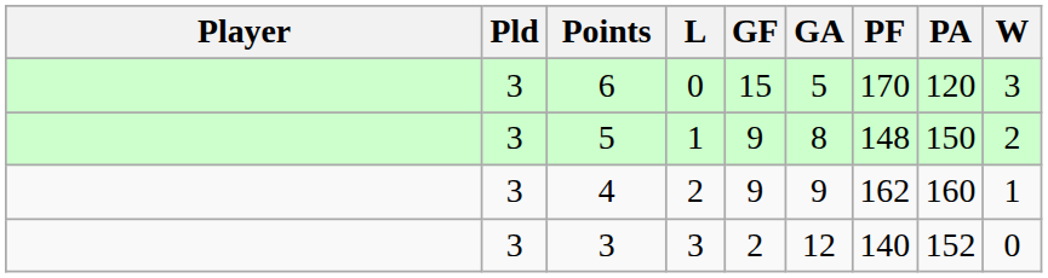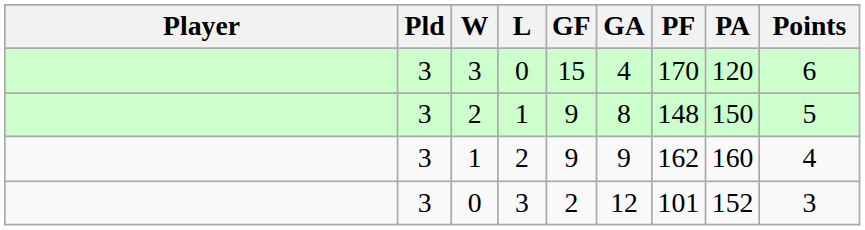columns swapped: W <-> Points
row 2 | GA: 5 -> 4
row 5 | PF: 140 -> 101
